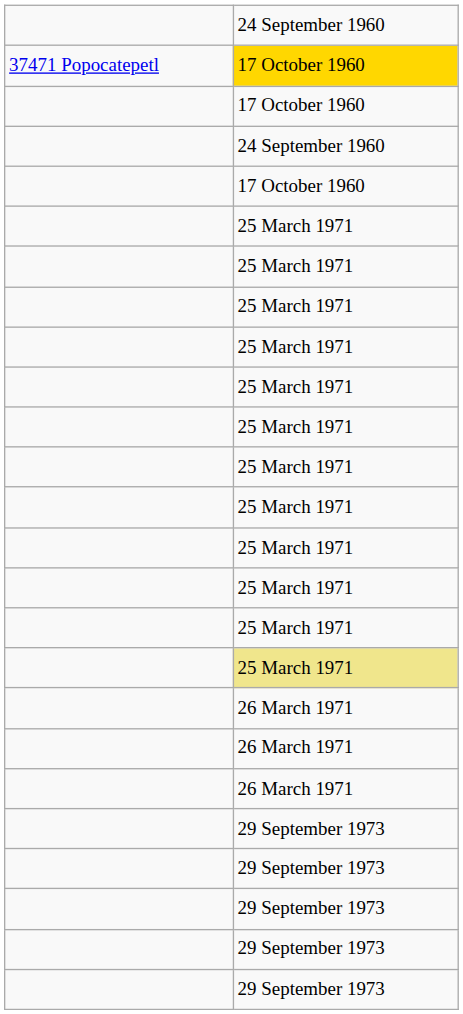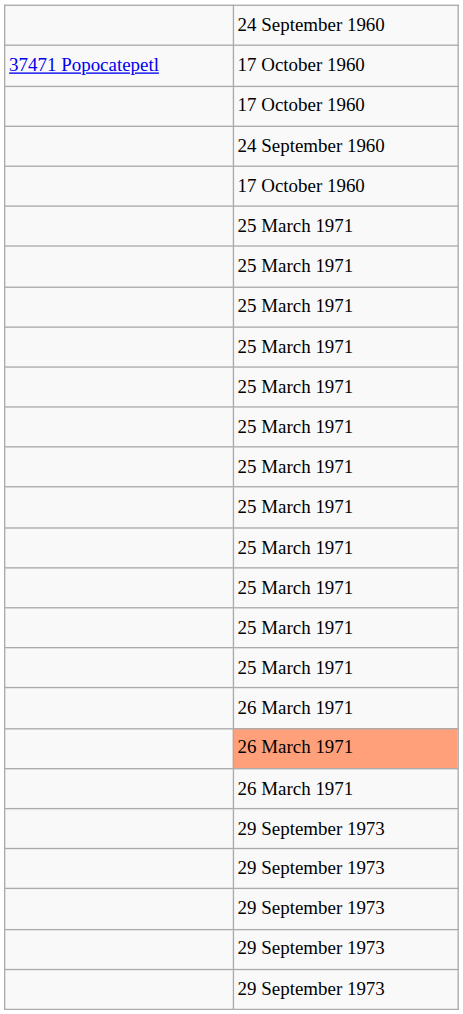row 2 | column 2: gold background -> no background
row 17 | column 2: khaki background -> no background
row 19 | column 2: no background -> lightsalmon background
